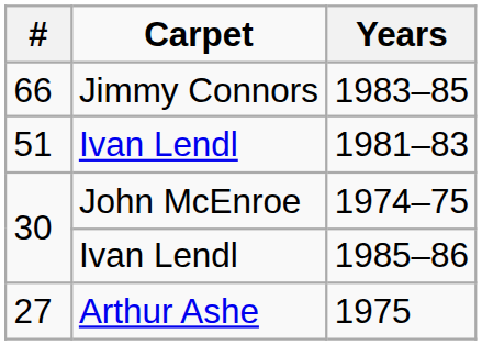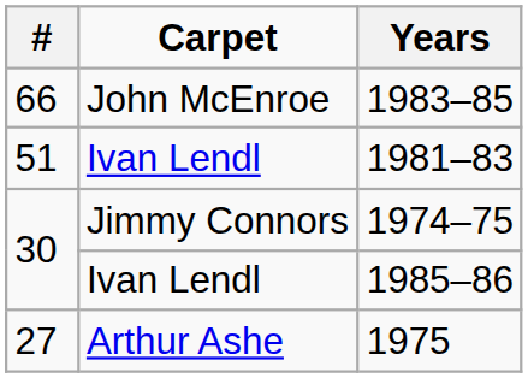1983–85 | Carpet: Jimmy Connors -> John McEnroe
1974–75 | Carpet: John McEnroe -> Jimmy Connors
